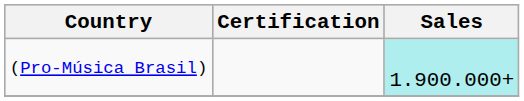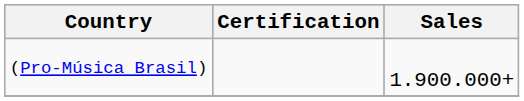(Pro-Música Brasil) | Sales: paleturquoise background -> no background
